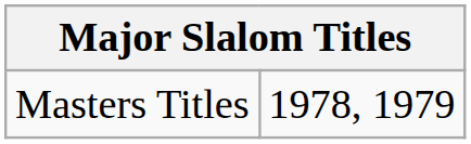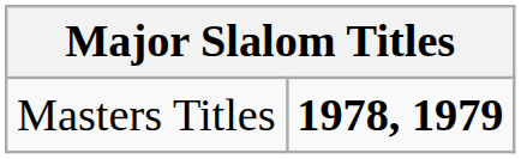Masters Titles | column 2: normal -> bold
